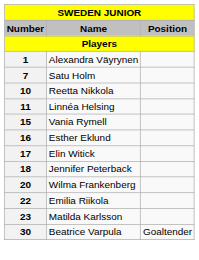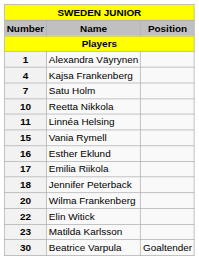+ row: 4 | Kajsa Frankenberg
17 | Name: Elin Witick -> Emilia Riikola
22 | Name: Emilia Riikola -> Elin Witick
